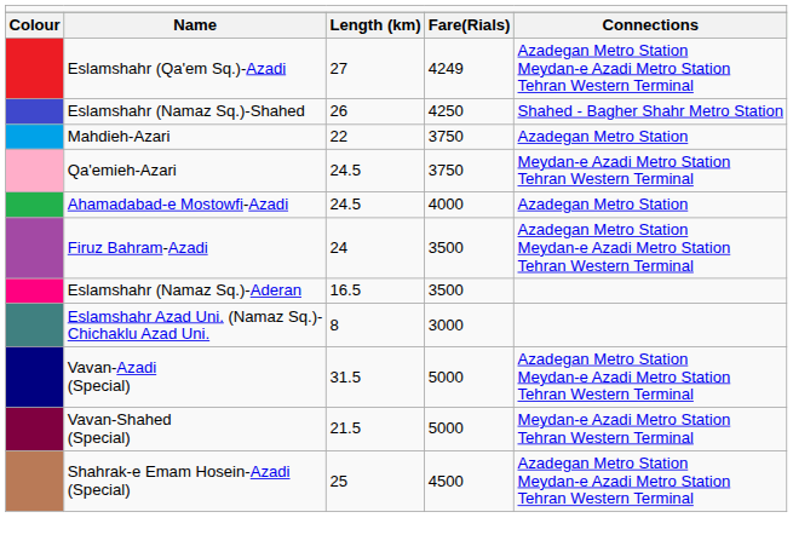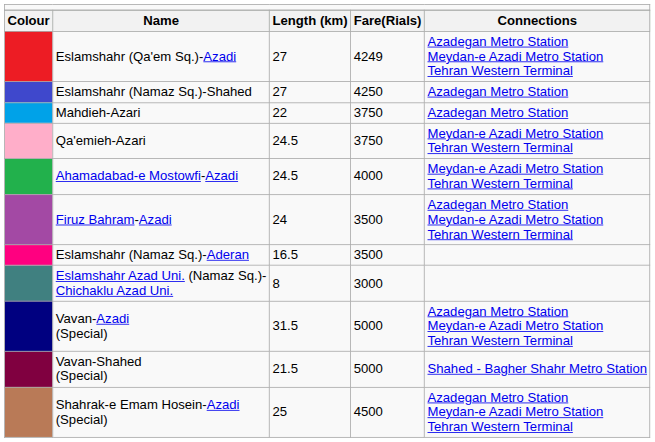Eslamshahr (Namaz Sq.)-Shahed | column 3: 26 -> 27
Eslamshahr (Namaz Sq.)-Shahed | column 5: Shahed - Bagher Shahr Metro Station -> Azadegan Metro Station
Ahamadabad-e Mostowfi-Azadi | column 5: Azadegan Metro Station -> Meydan-e Azadi Metro Station Tehran Western Terminal
Vavan-Shahed (Special) | column 5: Meydan-e Azadi Metro Station Tehran Western Terminal -> Shahed - Bagher Shahr Metro Station
